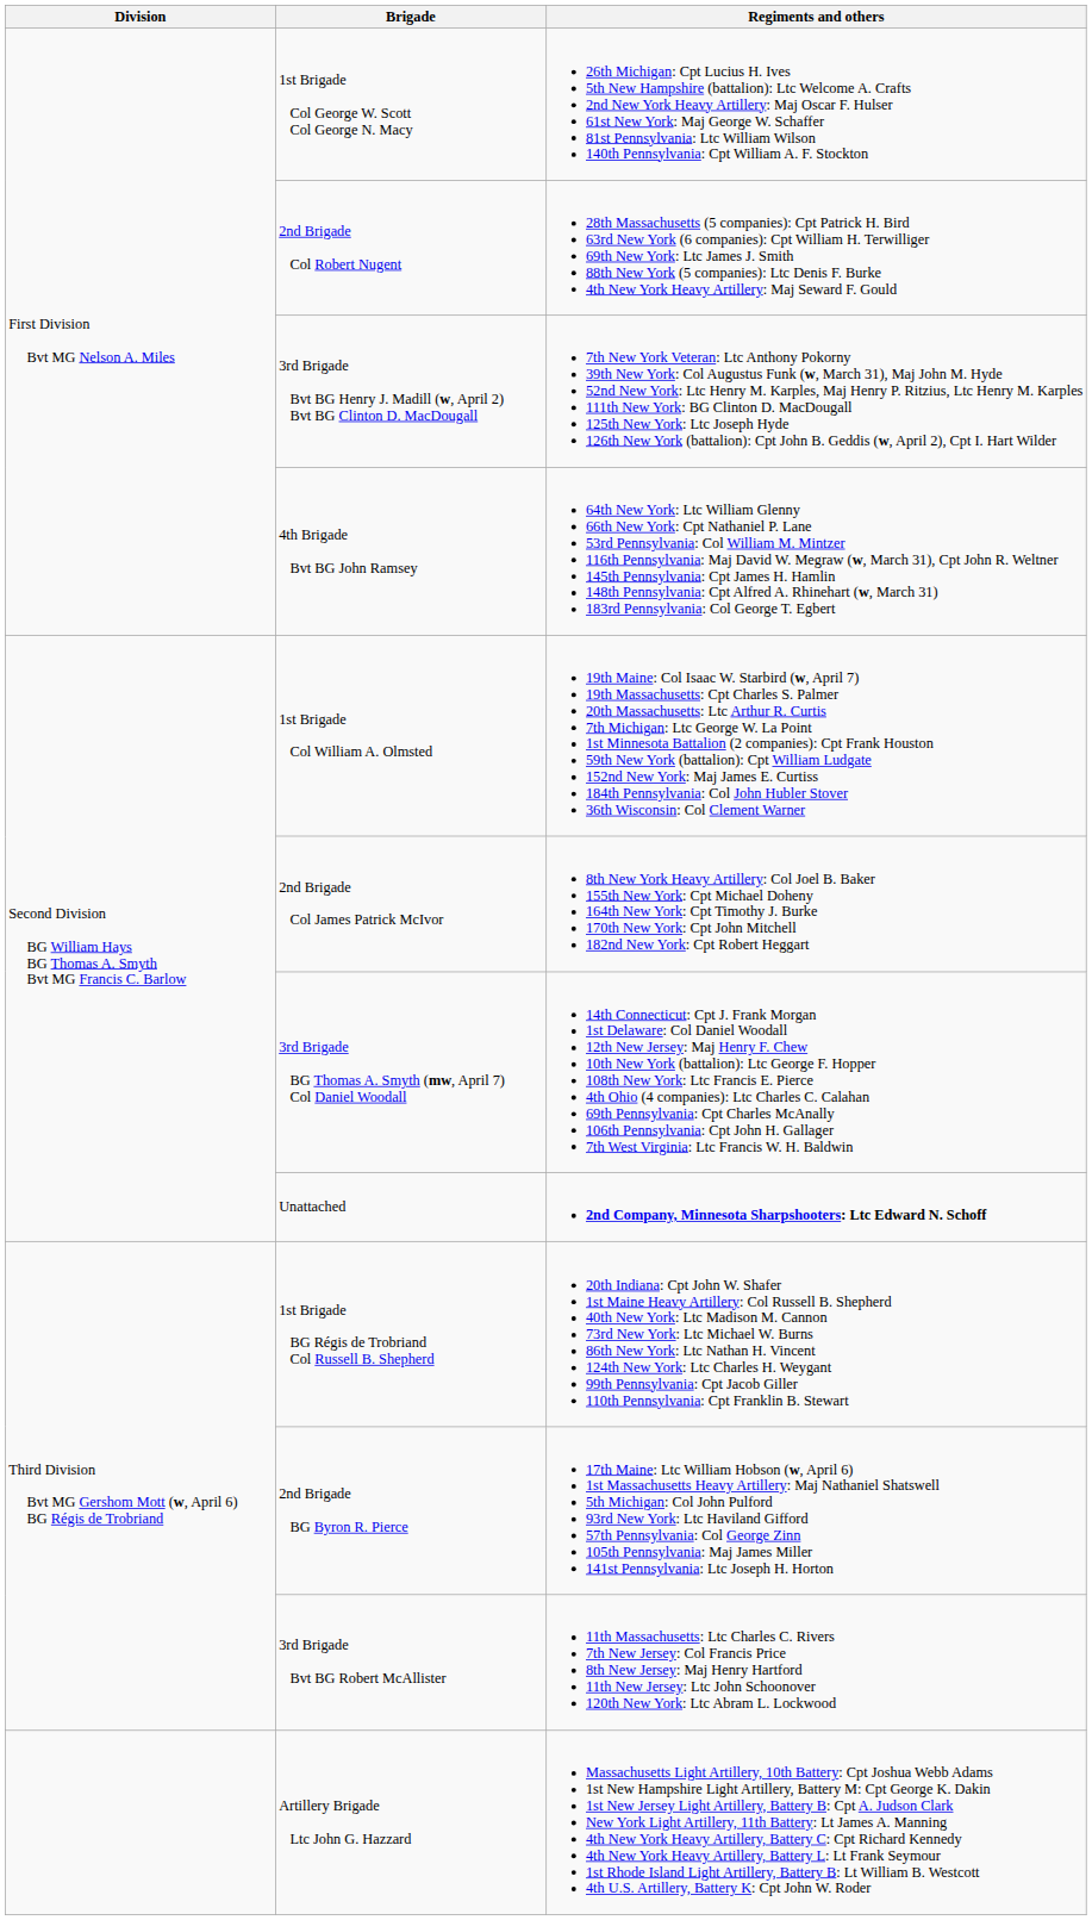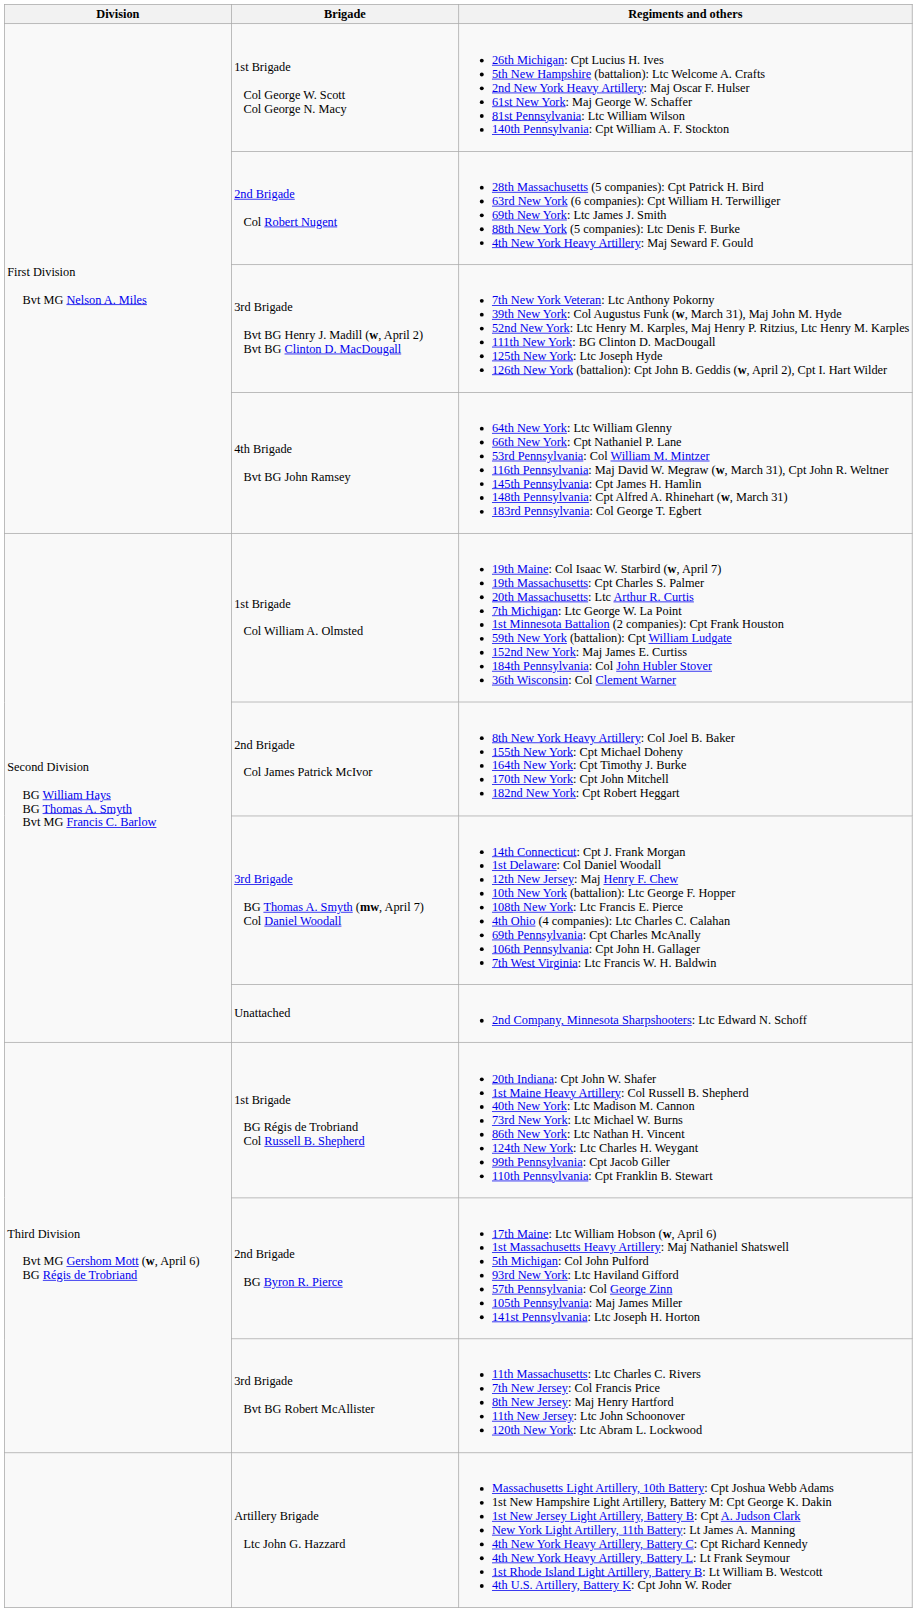Unattached | Regiments and others: bold -> normal
